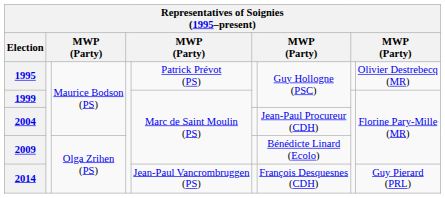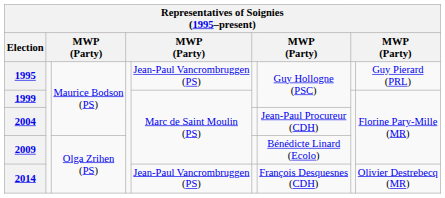1995 | column 5: Patrick Prévot (PS) -> Jean-Paul Vancrombruggen (PS)
1995 | column 9: Olivier Destrebecq (MR) -> Guy Pierard (PRL)
2014 | column 9: Guy Pierard (PRL) -> Olivier Destrebecq (MR)
